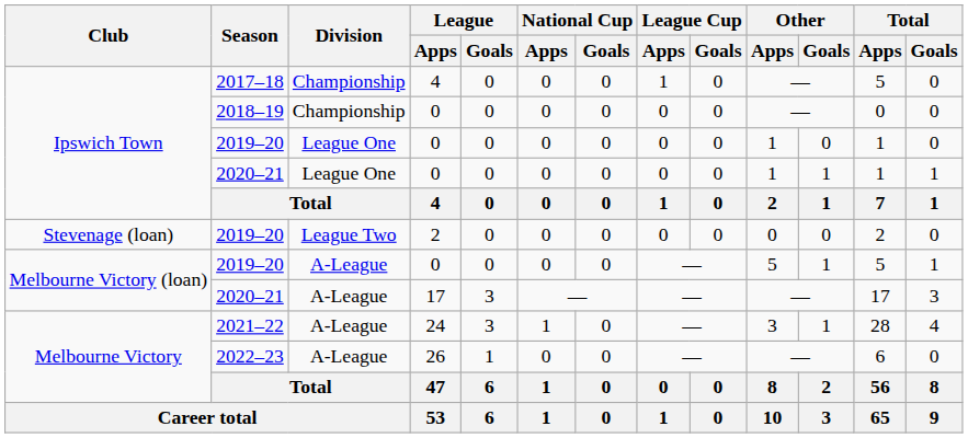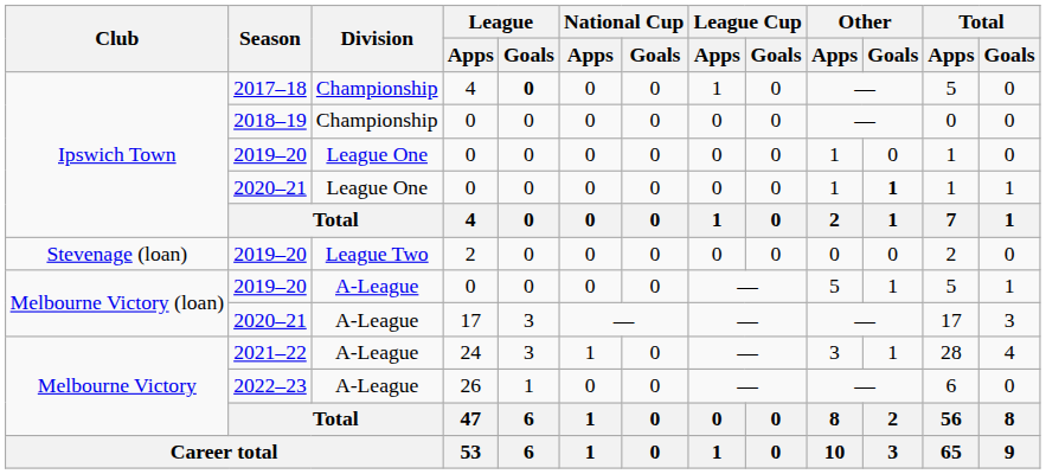2017–18 | League / Goals: normal -> bold
Ipswich Town / 2020–21 | Other / Goals: normal -> bold
